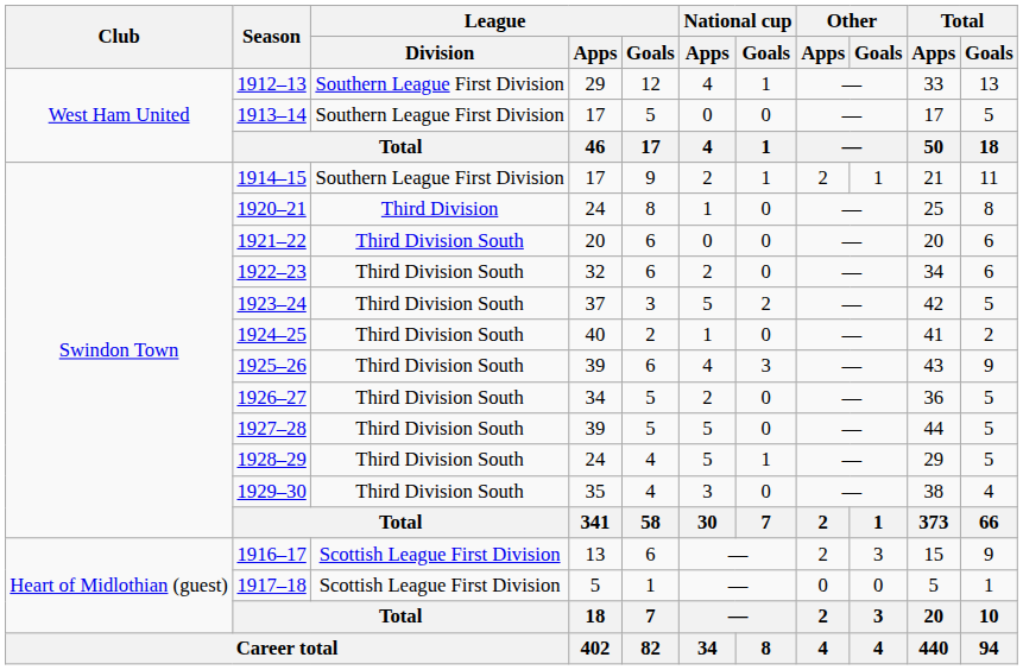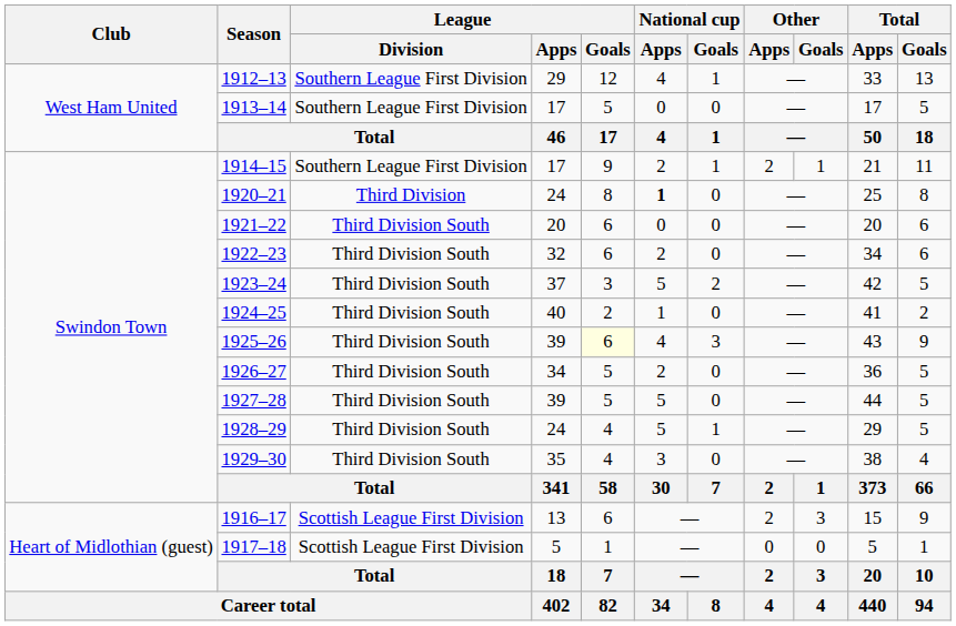1920–21 | National cup / Apps: normal -> bold
1925–26 | League / Goals: no background -> lightyellow background
